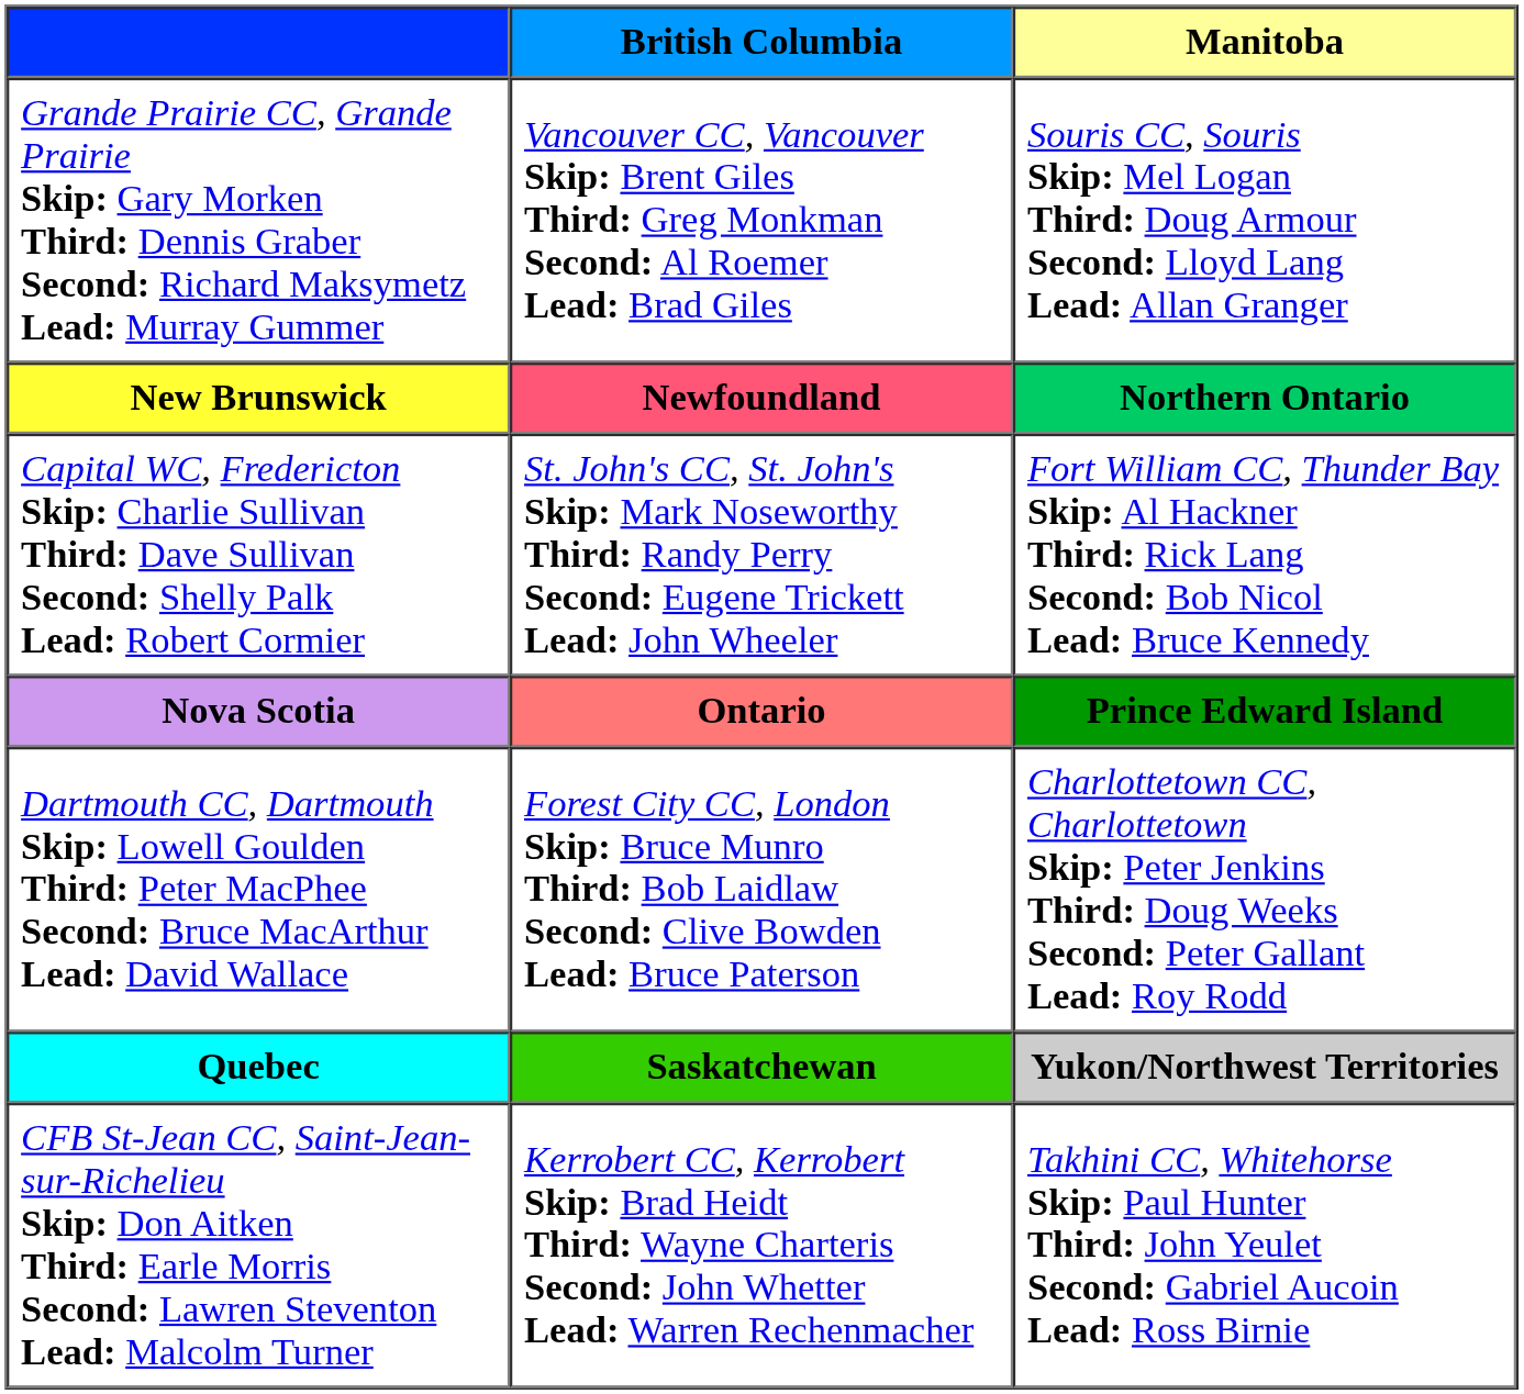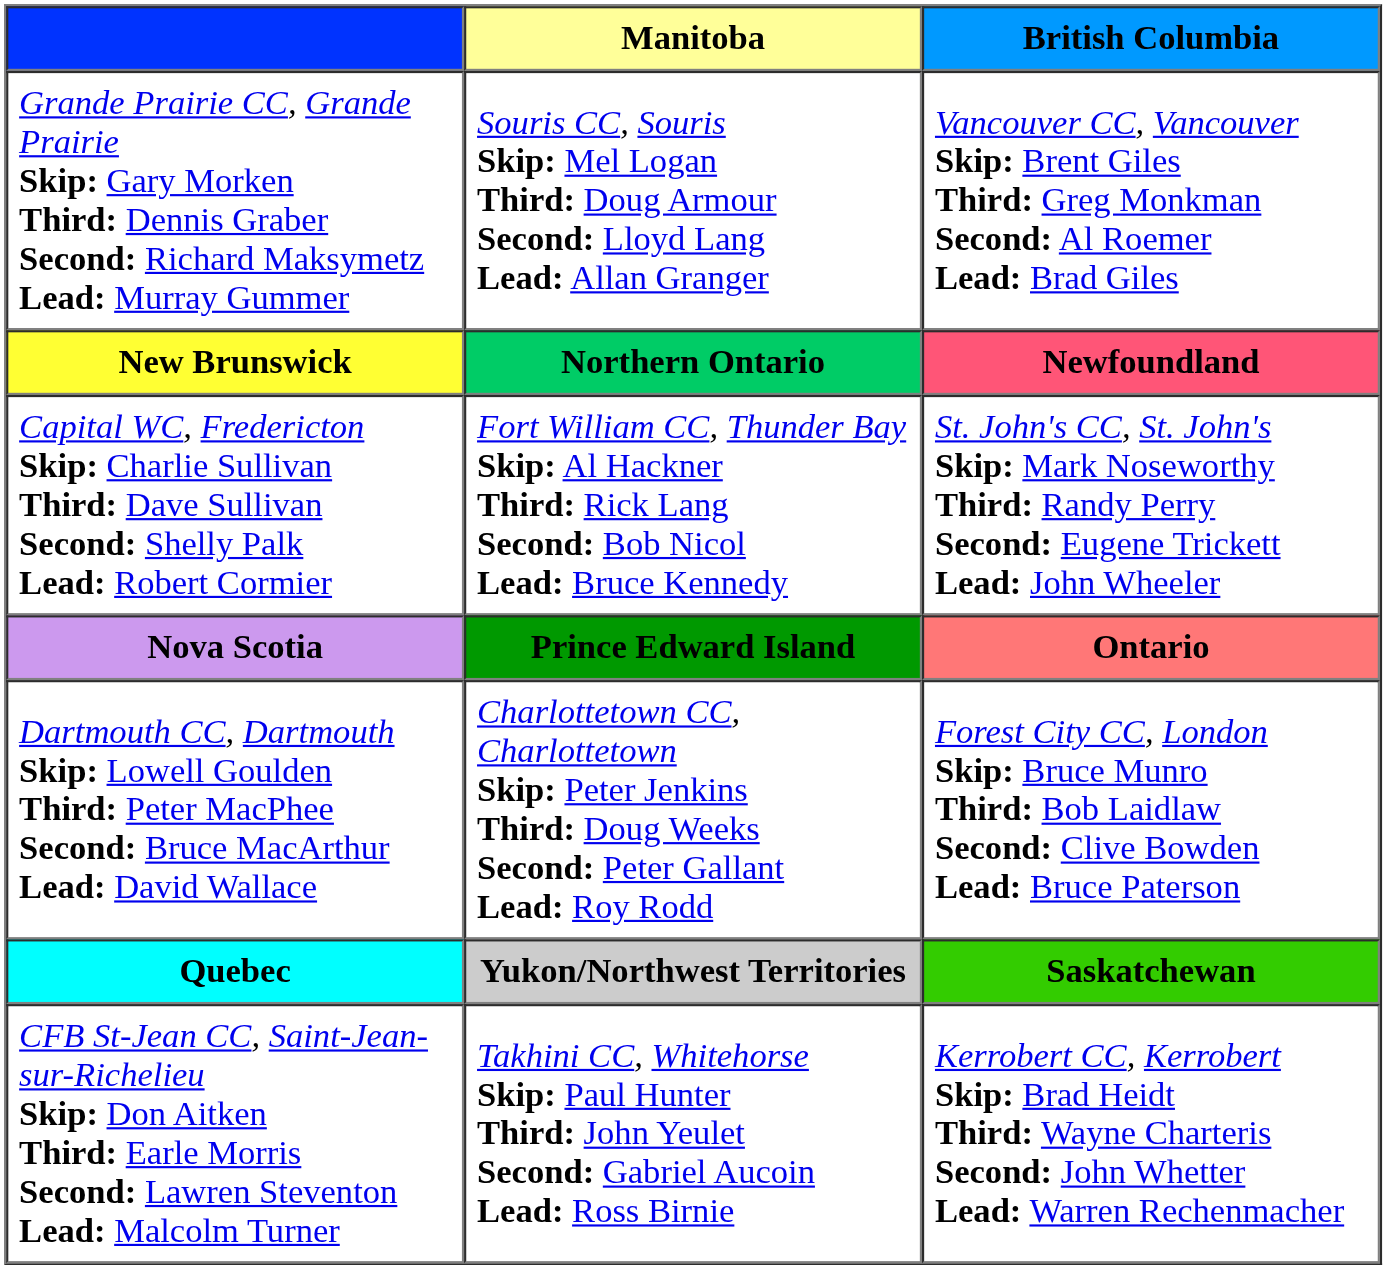columns swapped: British Columbia <-> Manitoba
